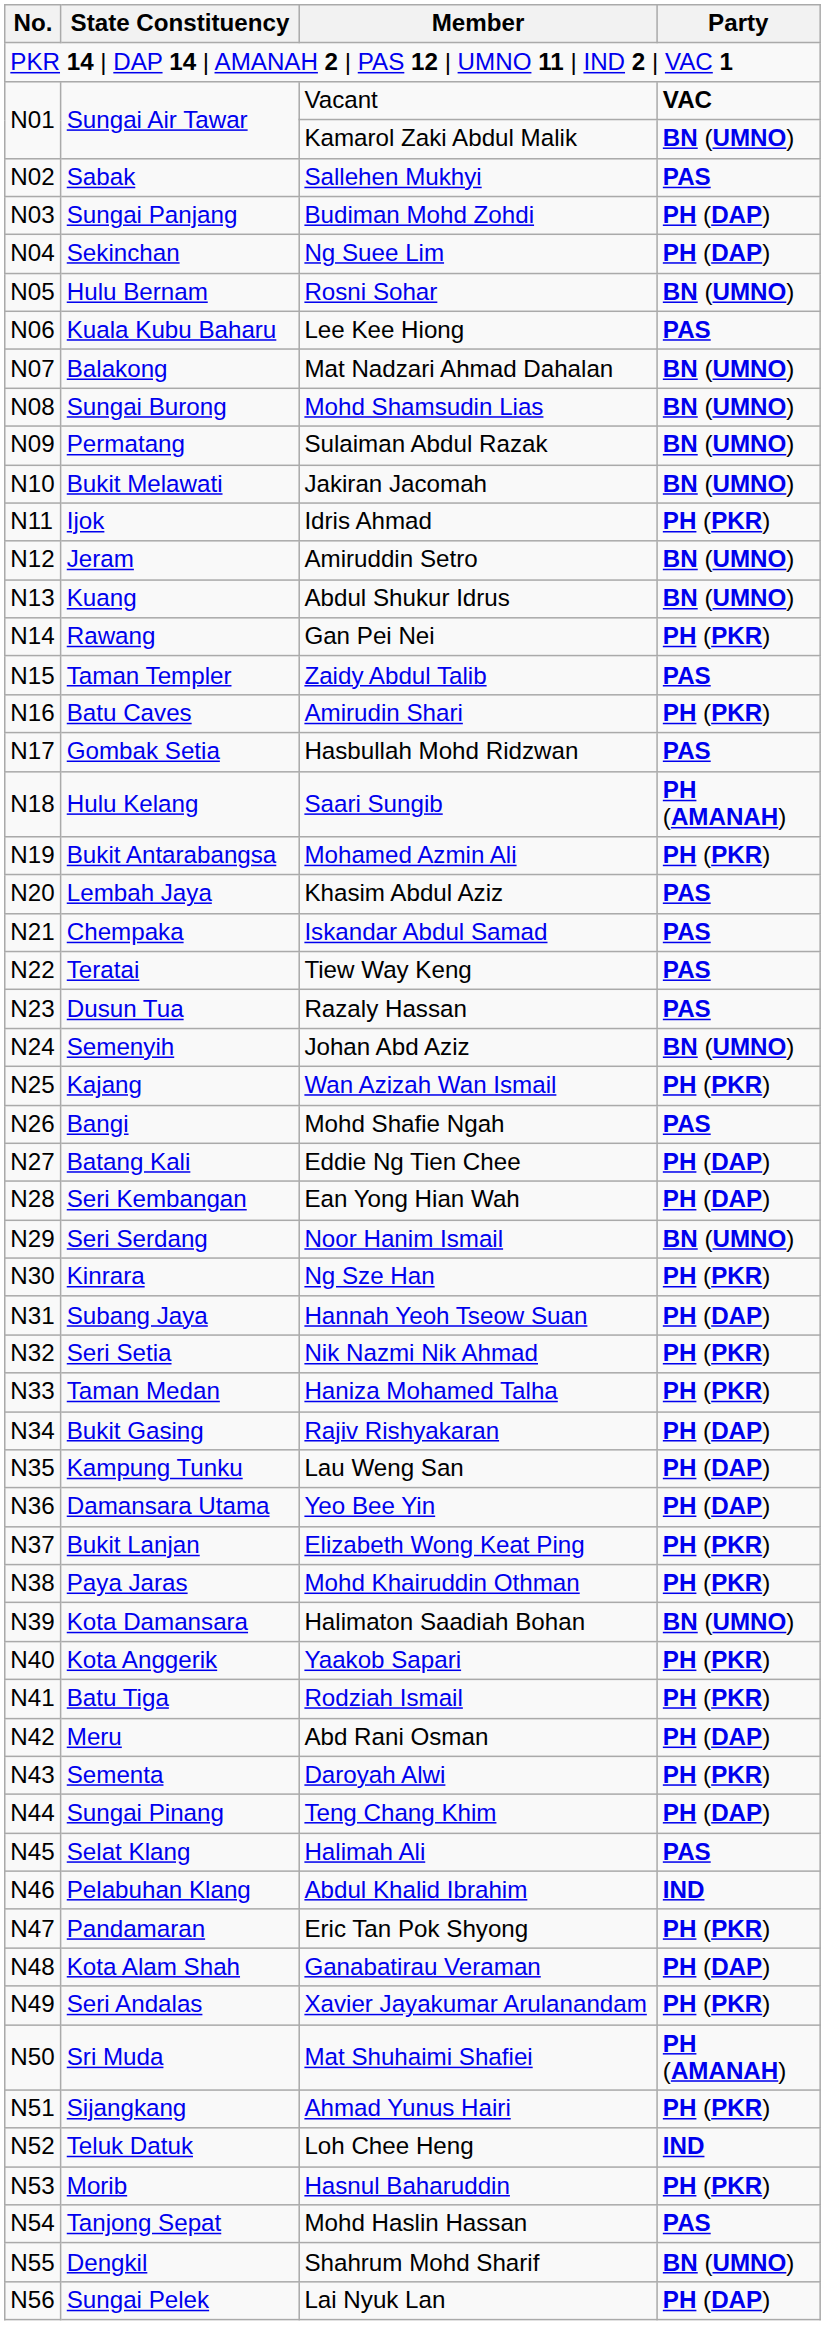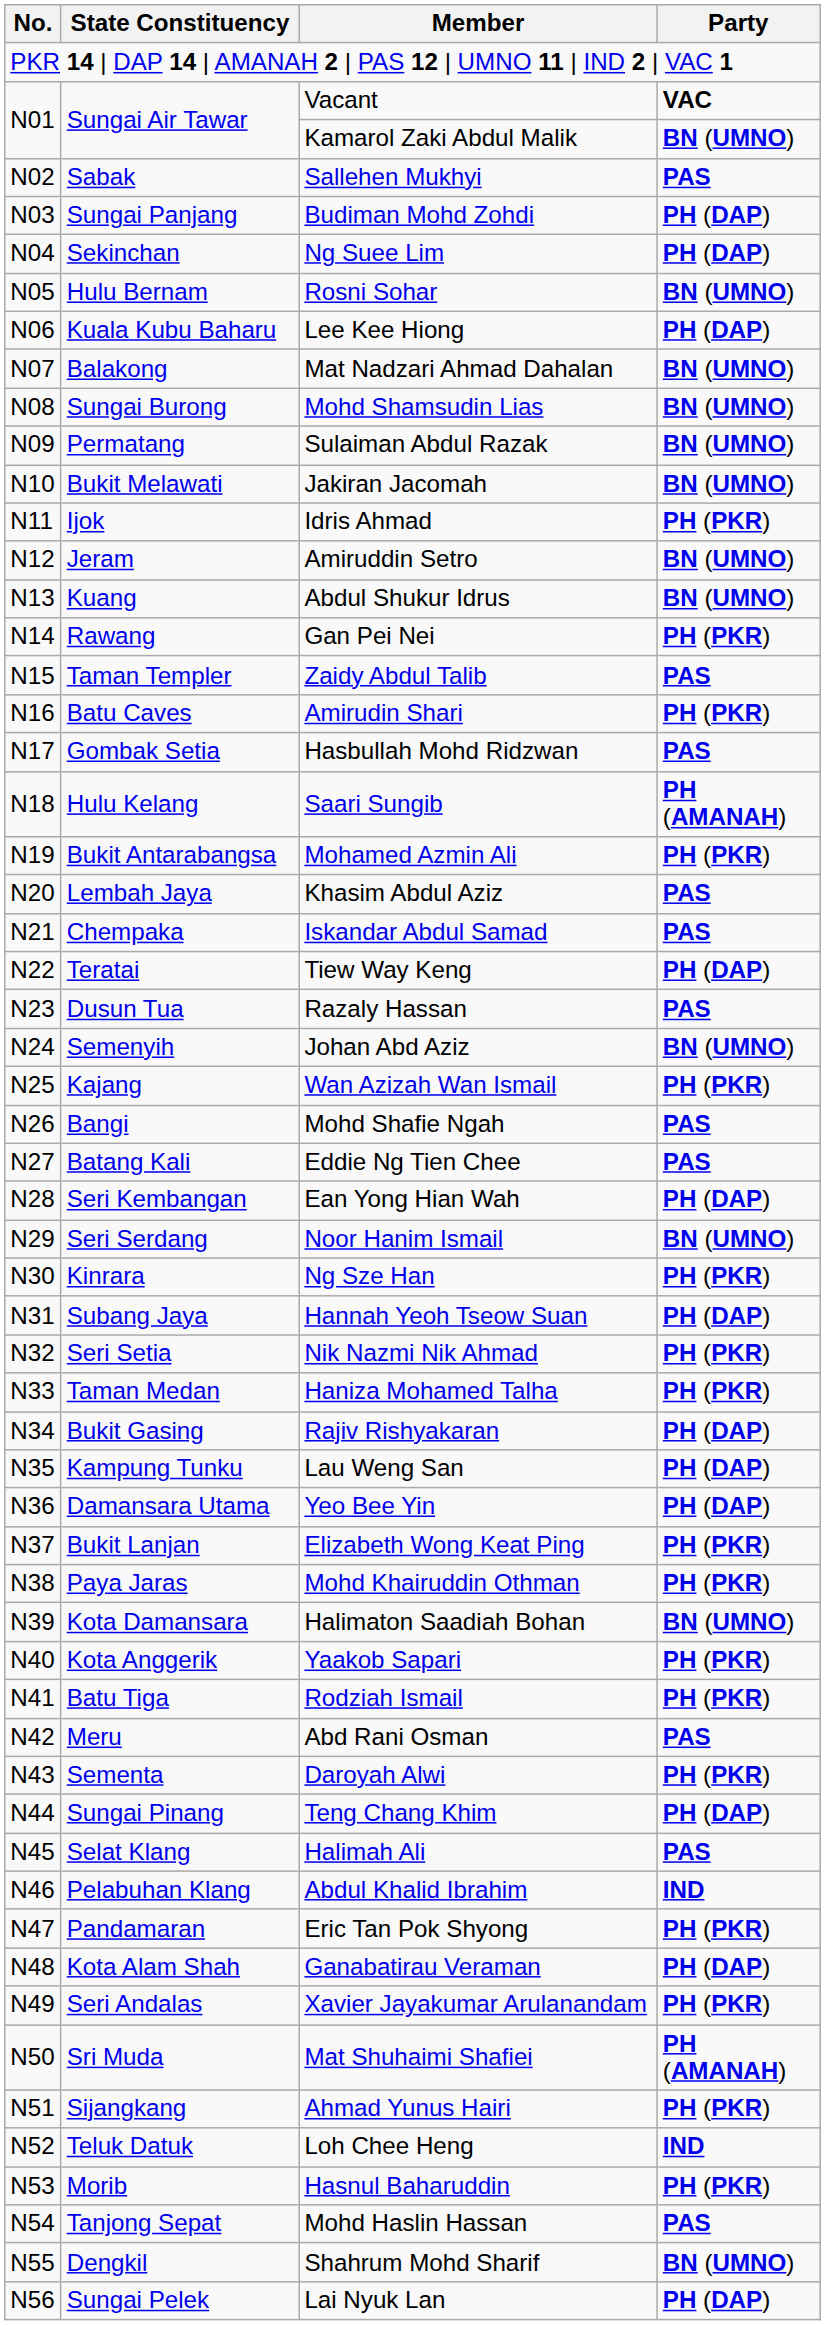Lee Kee Hiong | Party: PAS -> PH (DAP)
Tiew Way Keng | Party: PAS -> PH (DAP)
Eddie Ng Tien Chee | Party: PH (DAP) -> PAS
Abd Rani Osman | Party: PH (DAP) -> PAS
